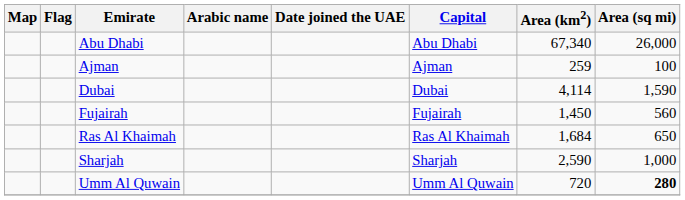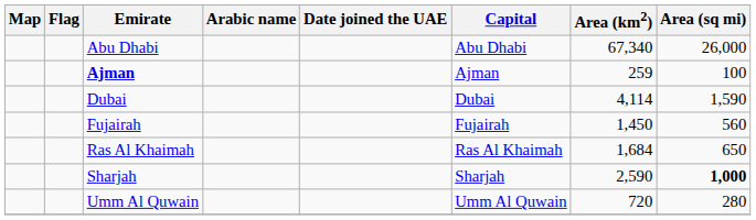row 3 | Emirate: normal -> bold
row 7 | Area (sq mi): normal -> bold
row 8 | Area (sq mi): bold -> normal
